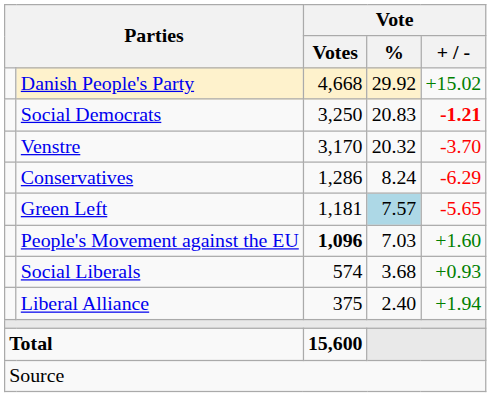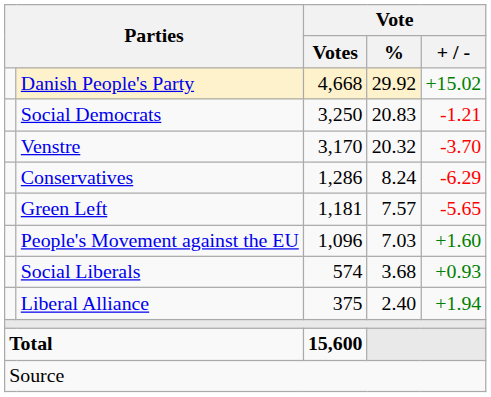Social Democrats | Vote / + / -: bold -> normal
Green Left | Vote / %: lightblue background -> no background
People's Movement against the EU | Vote / Votes: bold -> normal
